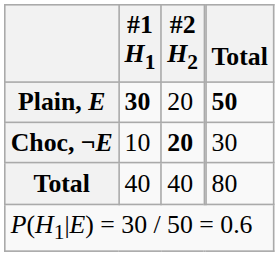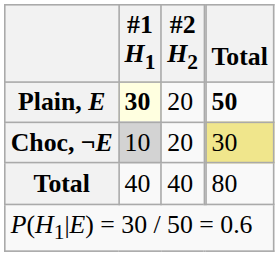Plain, E | #1 H1: no background -> lightyellow background
Choc, ¬E | #1 H1: no background -> lightgrey background
Choc, ¬E | #2 H2: bold -> normal
Choc, ¬E | Total: no background -> khaki background
